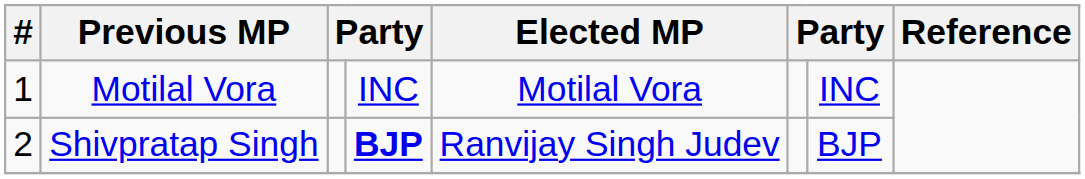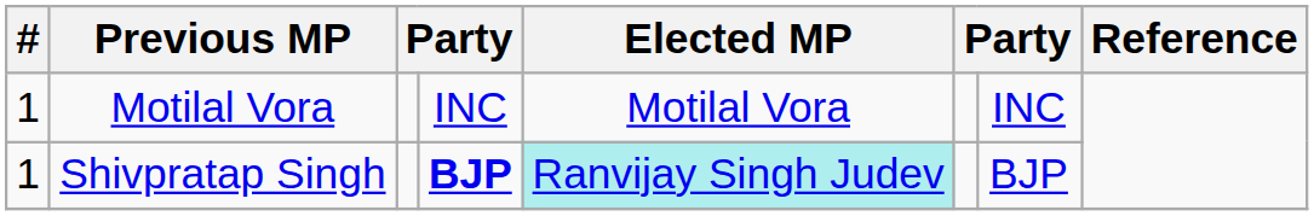Shivpratap Singh | #: 2 -> 1
Shivpratap Singh | Elected MP: no background -> paleturquoise background
